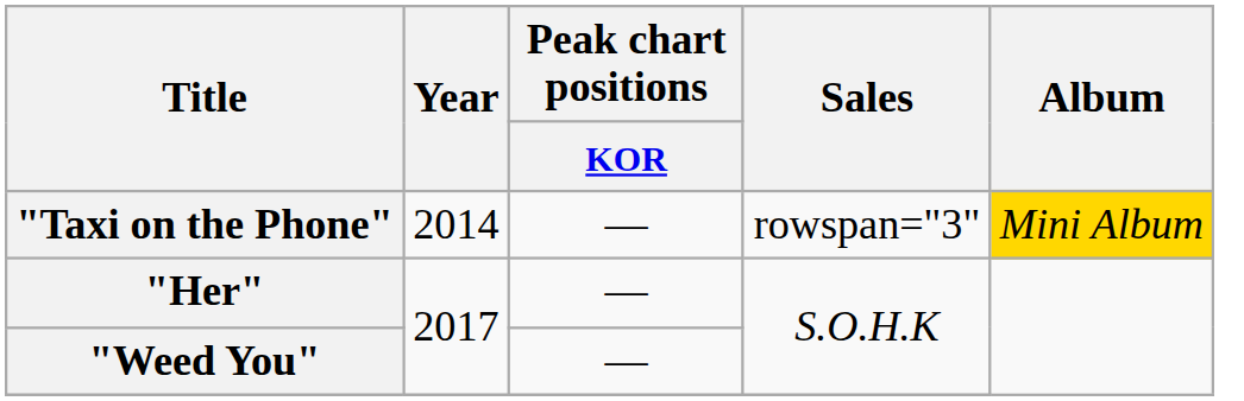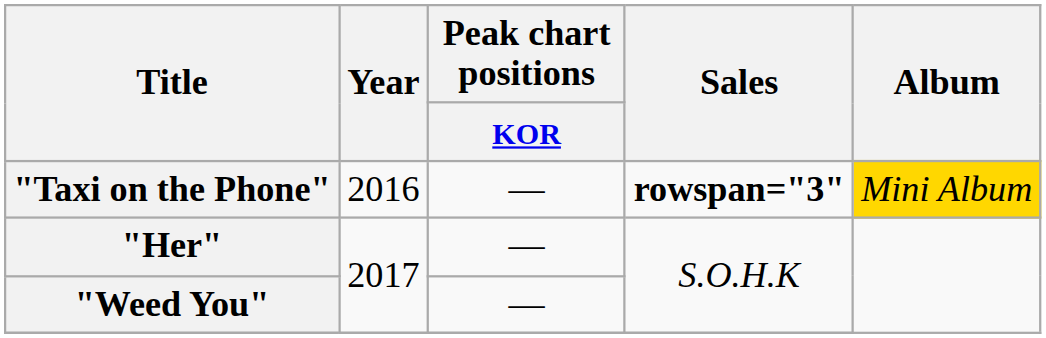"Taxi on the Phone" | Year: 2014 -> 2016
"Taxi on the Phone" | Sales: normal -> bold
